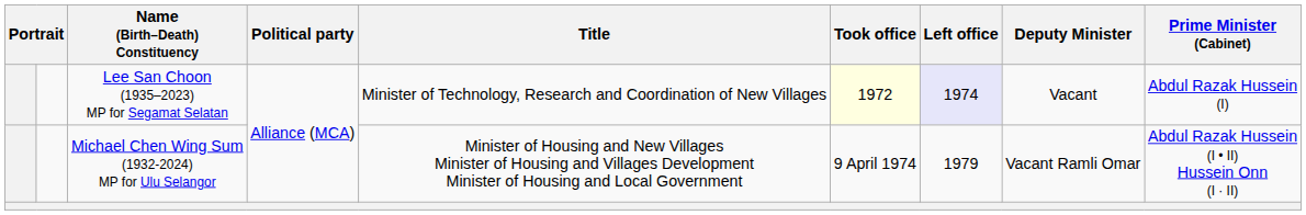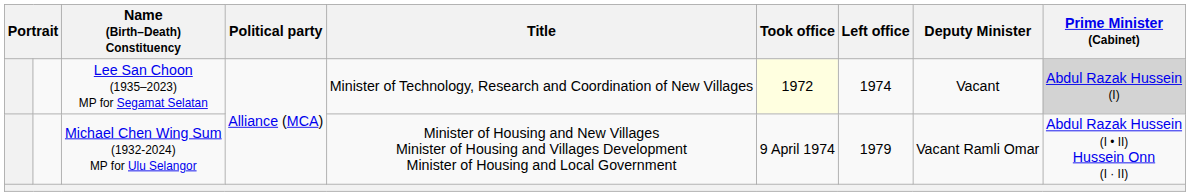Lee San Choon (1935–2023) MP for Segamat Selatan | Left office: lavender background -> no background
Lee San Choon (1935–2023) MP for Segamat Selatan | Prime Minister (Cabinet): no background -> lightgrey background
